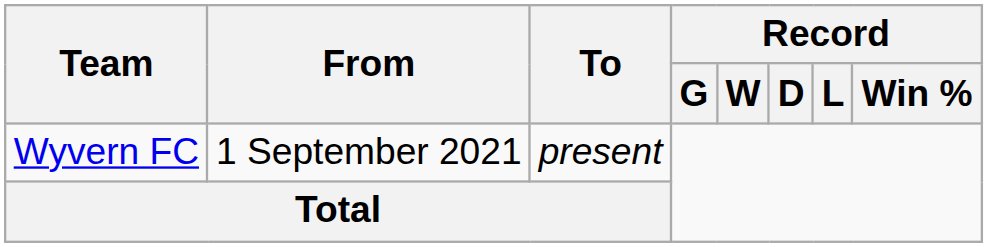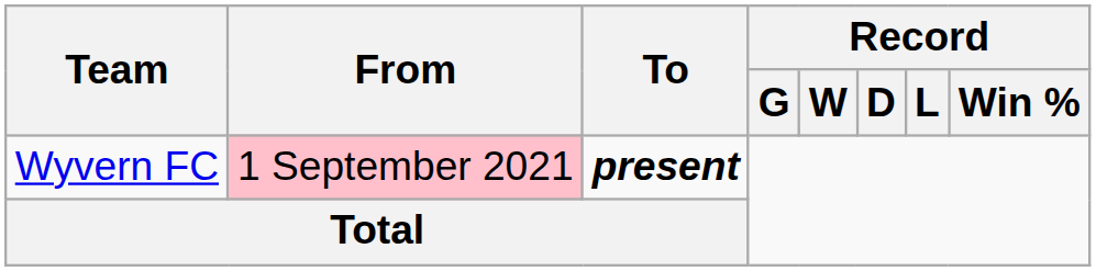Wyvern FC | From: no background -> pink background
Wyvern FC | To: normal -> bold
